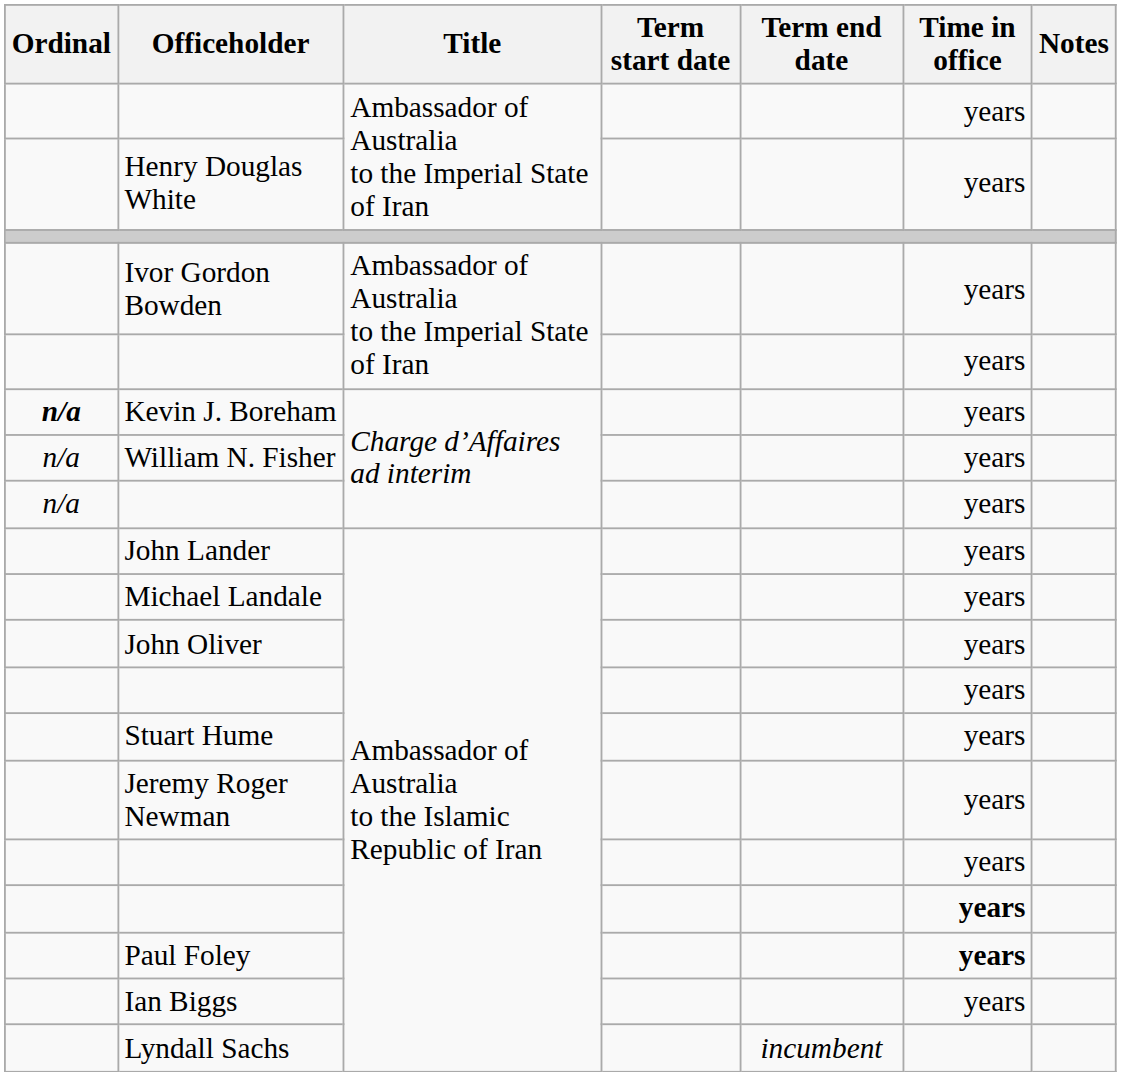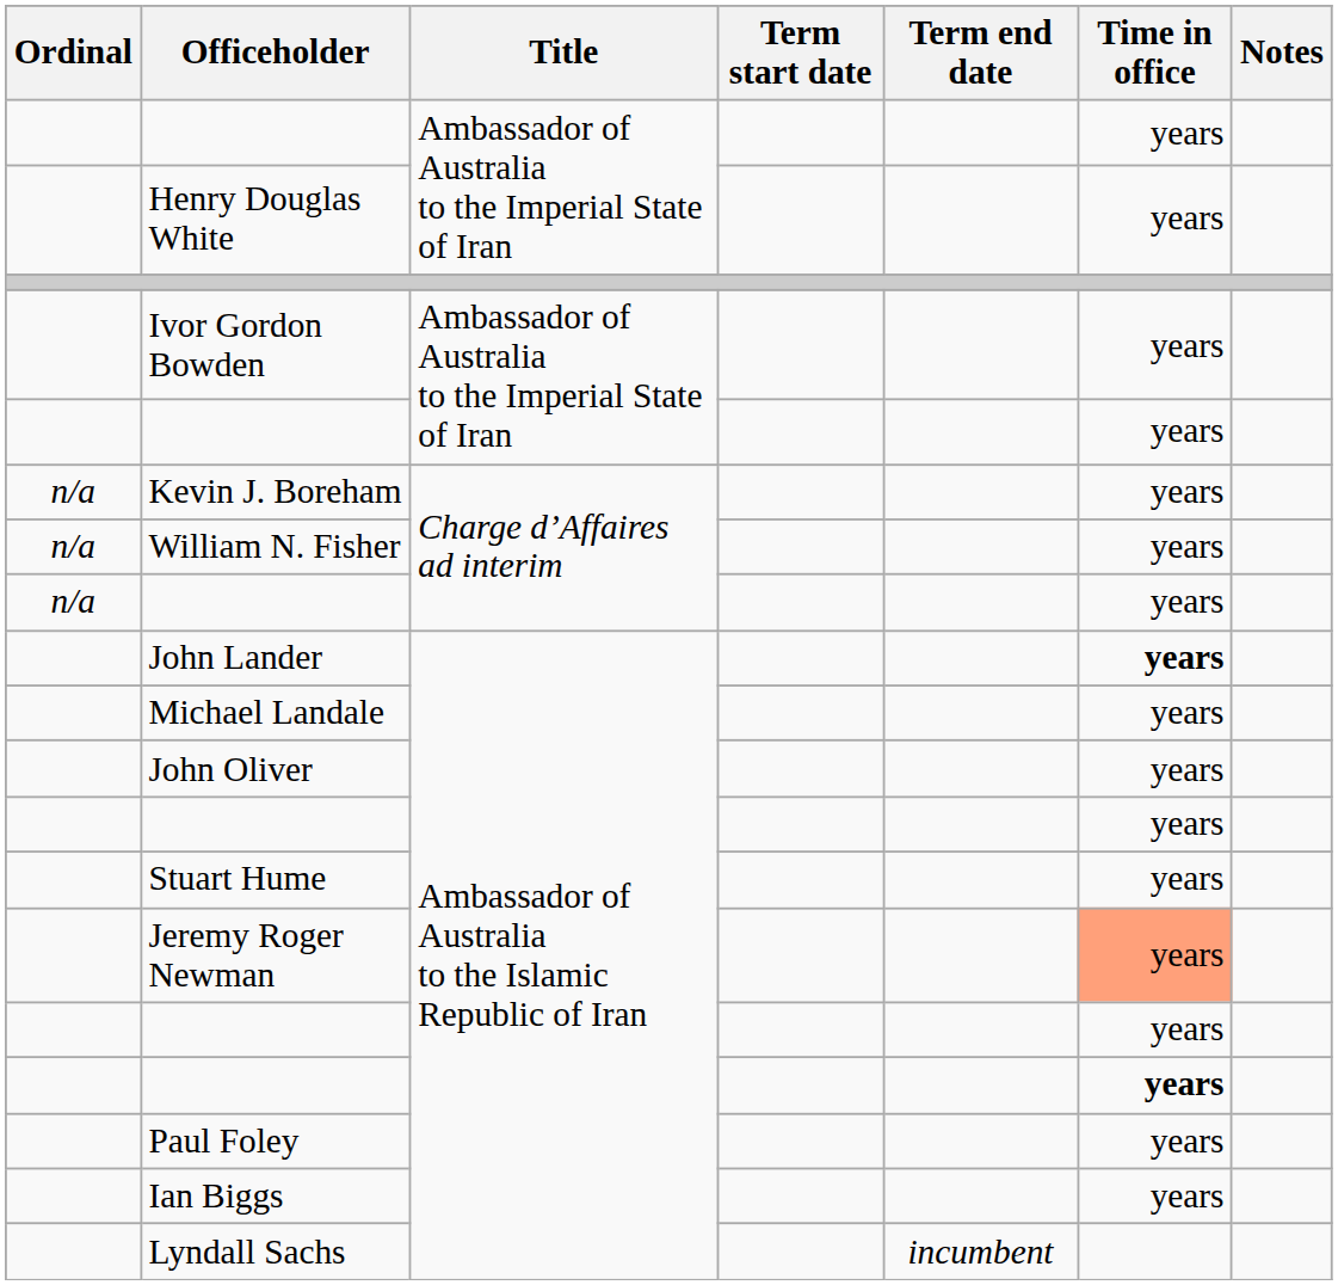Kevin J. Boreham | Ordinal: bold -> normal
John Lander | Time in office: normal -> bold
Jeremy Roger Newman | Time in office: no background -> lightsalmon background
Paul Foley | Time in office: bold -> normal
